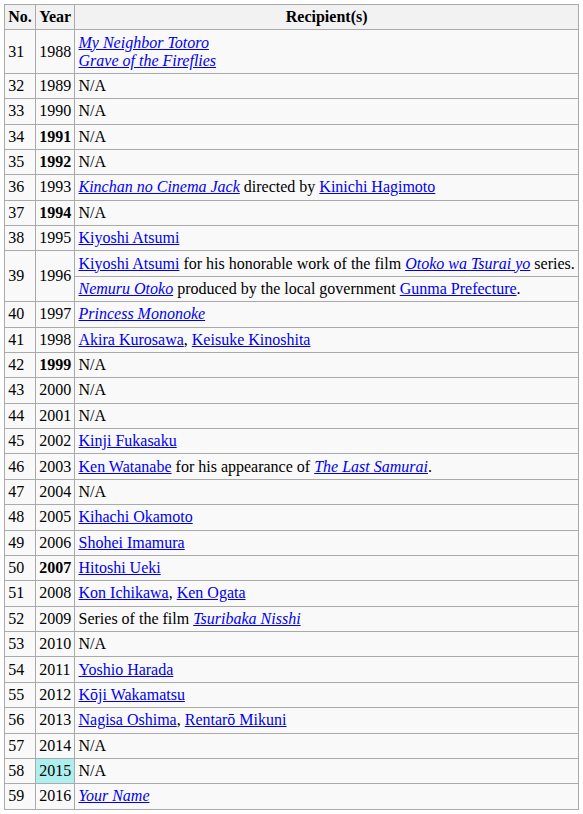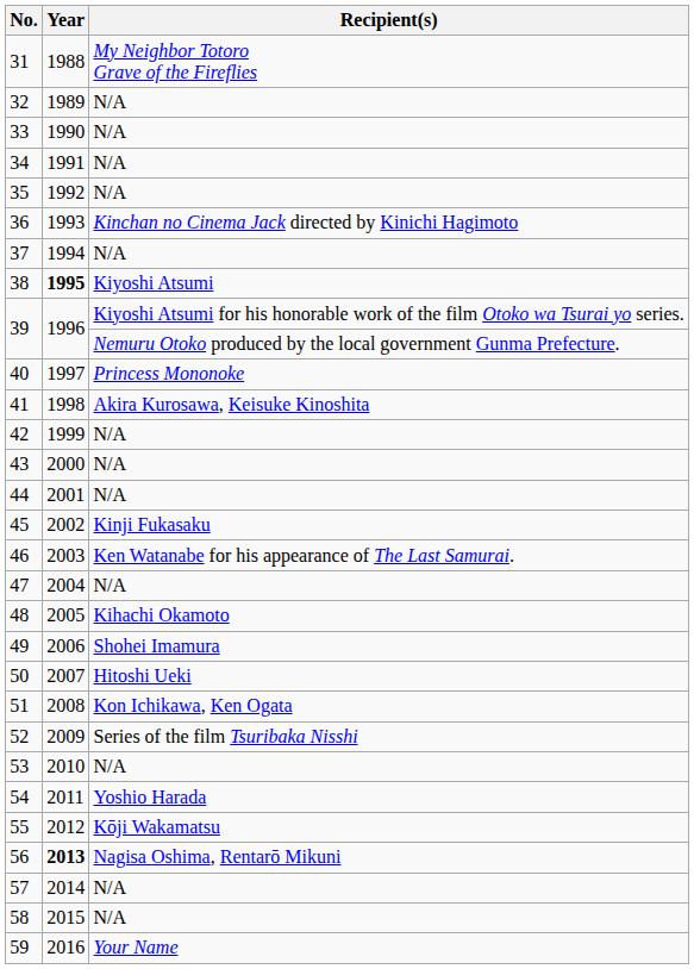34 | Year: bold -> normal
35 | Year: bold -> normal
37 | Year: bold -> normal
38 | Year: normal -> bold
42 | Year: bold -> normal
50 | Year: bold -> normal
56 | Year: normal -> bold
58 | Year: paleturquoise background -> no background
